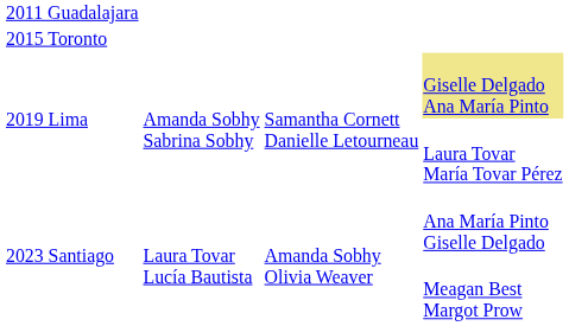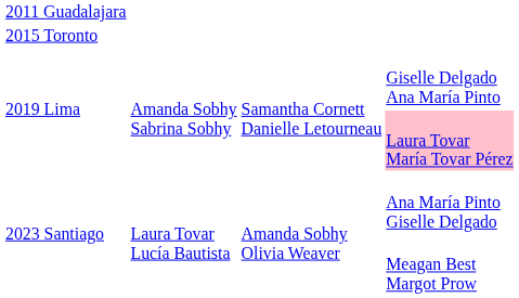Giselle Delgado Ana María Pinto | column 4: khaki background -> no background
Laura Tovar María Tovar Pérez | column 4: no background -> pink background
